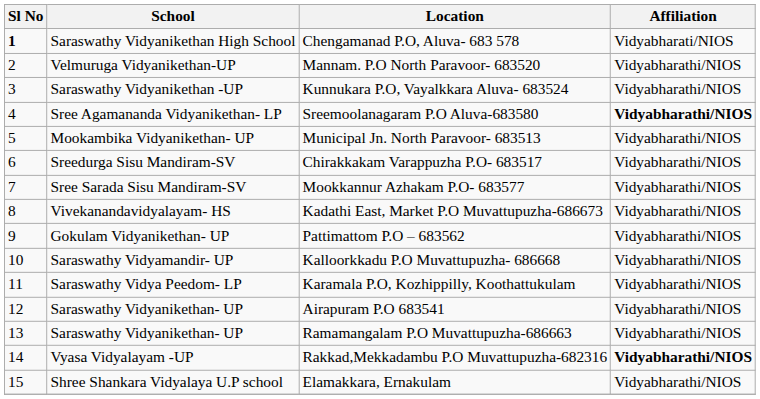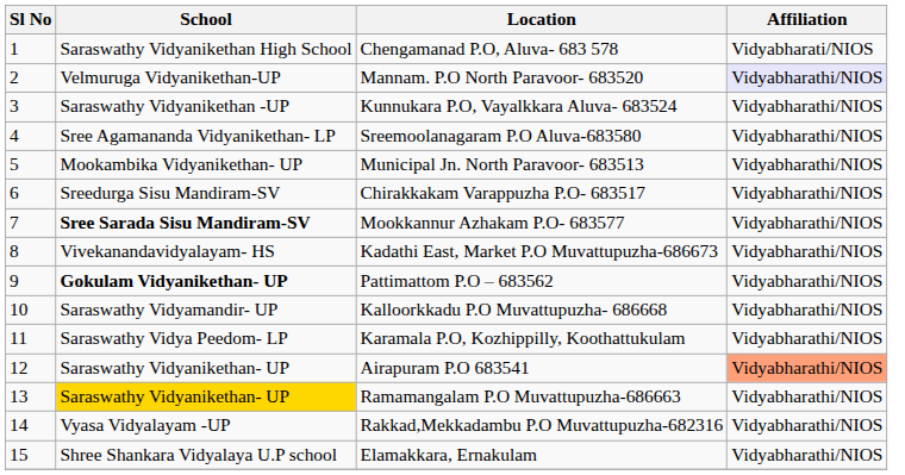Chengamanad P.O, Aluva- 683 578 | Sl No: bold -> normal
Mannam. P.O North Paravoor- 683520 | Affiliation: no background -> lavender background
Sreemoolanagaram P.O Aluva-683580 | Affiliation: bold -> normal
Mookkannur Azhakam P.O- 683577 | School: normal -> bold
Pattimattom P.O – 683562 | School: normal -> bold
Airapuram P.O 683541 | Affiliation: no background -> lightsalmon background
Ramamangalam P.O Muvattupuzha-686663 | School: no background -> gold background
Rakkad,Mekkadambu P.O Muvattupuzha-682316 | Affiliation: bold -> normal
